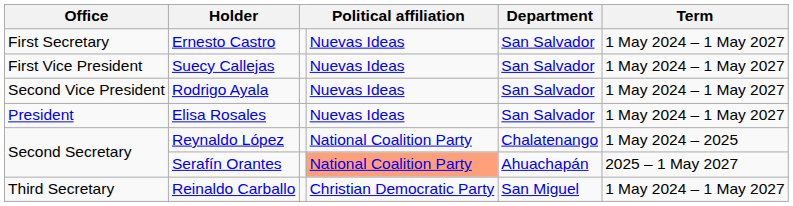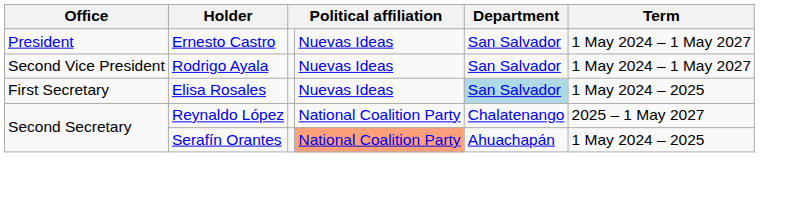Ernesto Castro | Office: First Secretary -> President
- row: First Vice President | Suecy Callejas | Nuevas Ideas | San Salvador | 1 May 2024 – 1 May 2027
Elisa Rosales | Office: President -> First Secretary
Elisa Rosales | Department: no background -> lightblue background
Elisa Rosales | Term: 1 May 2024 – 1 May 2027 -> 1 May 2024 – 2025
Reynaldo López | Term: 1 May 2024 – 2025 -> 2025 – 1 May 2027
Serafín Orantes | Term: 2025 – 1 May 2027 -> 1 May 2024 – 2025
- row: Third Secretary | Reinaldo Carballo | Christian Democratic Party | San Miguel | 1 May 2024 – 1 May 2027
